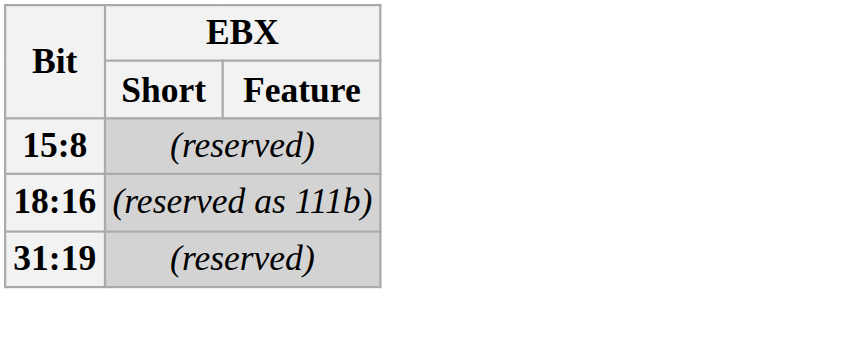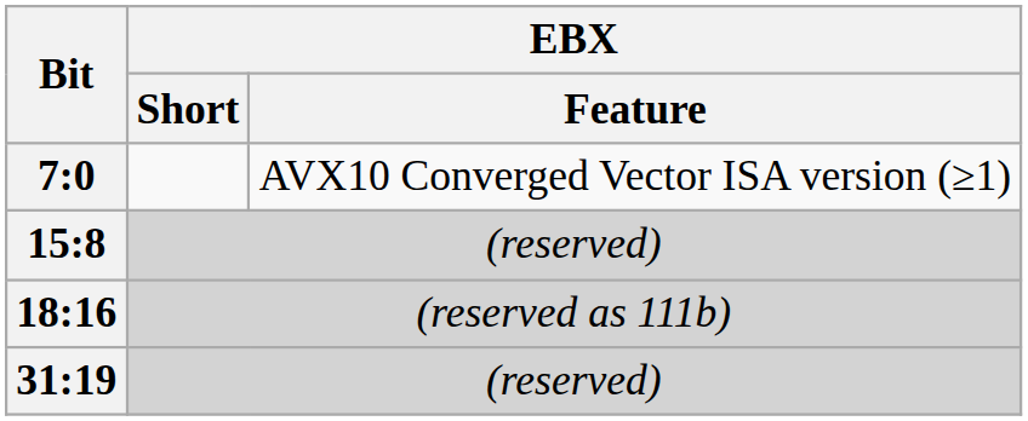+ row: 7:0 | AVX10 Converged Vector ISA version (≥1)
